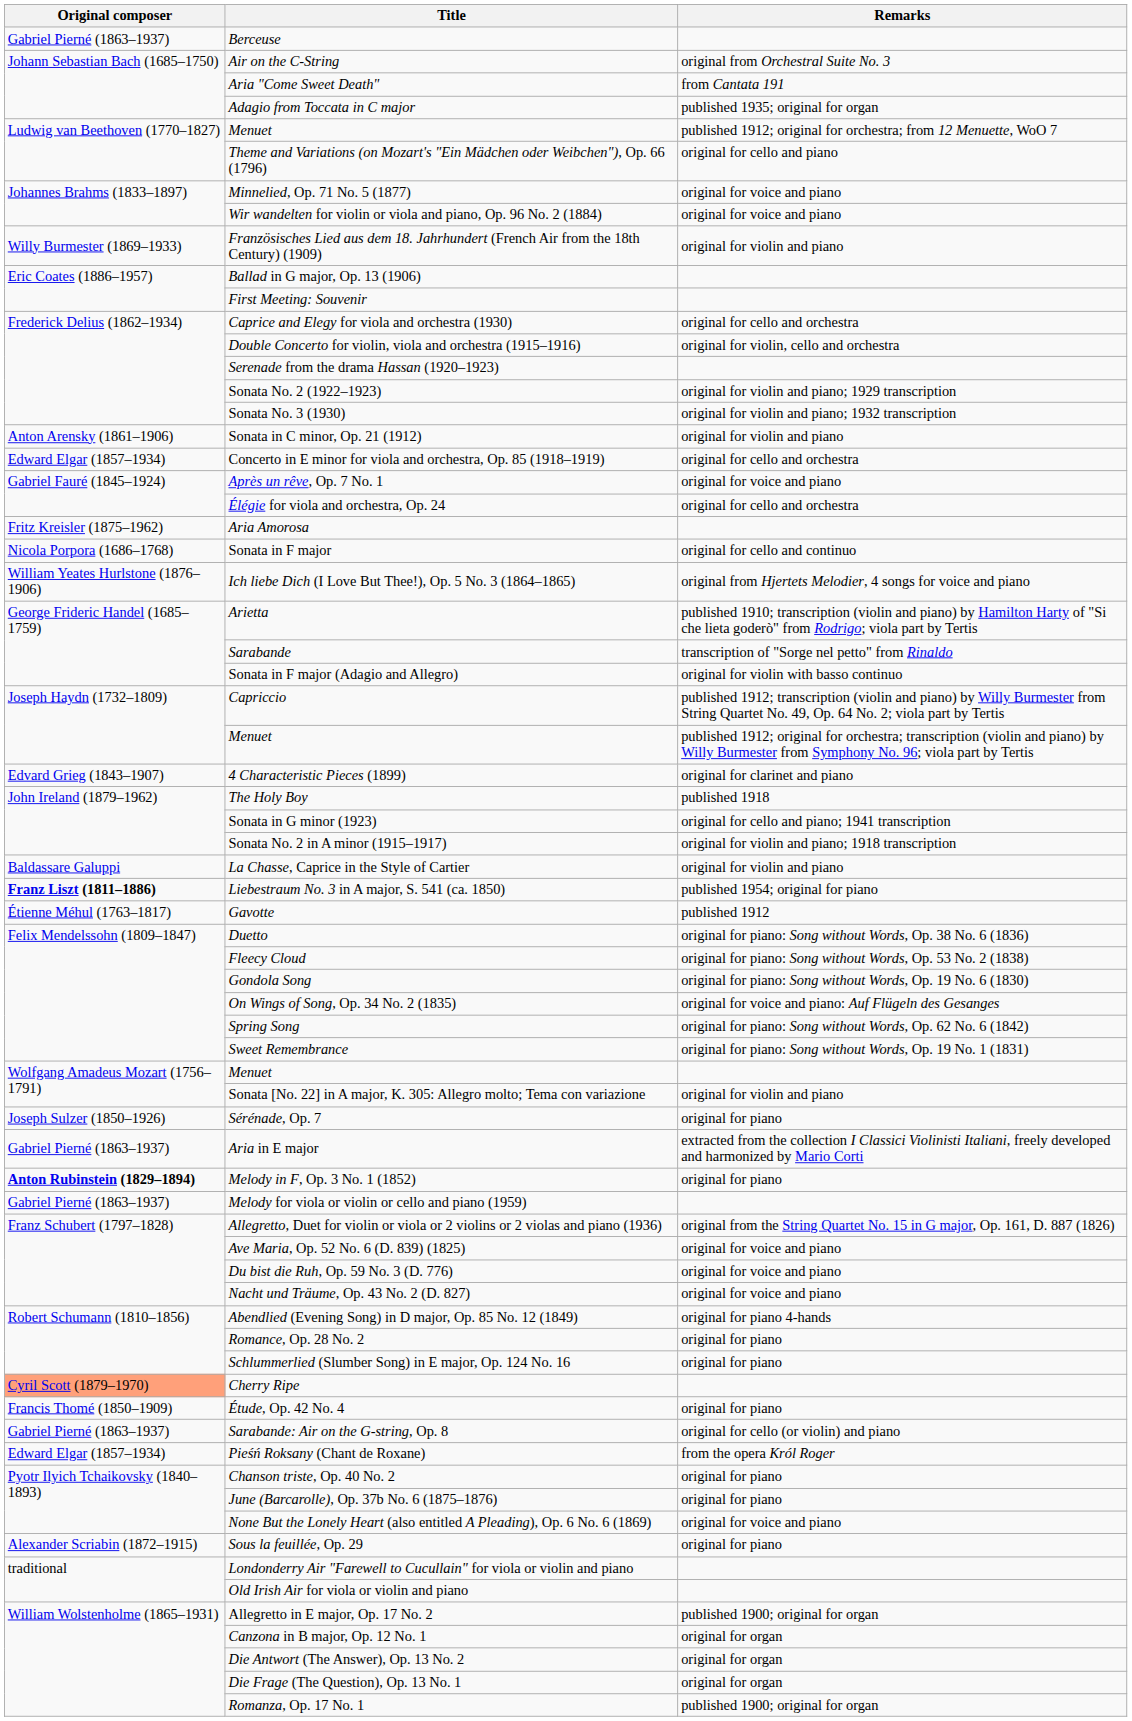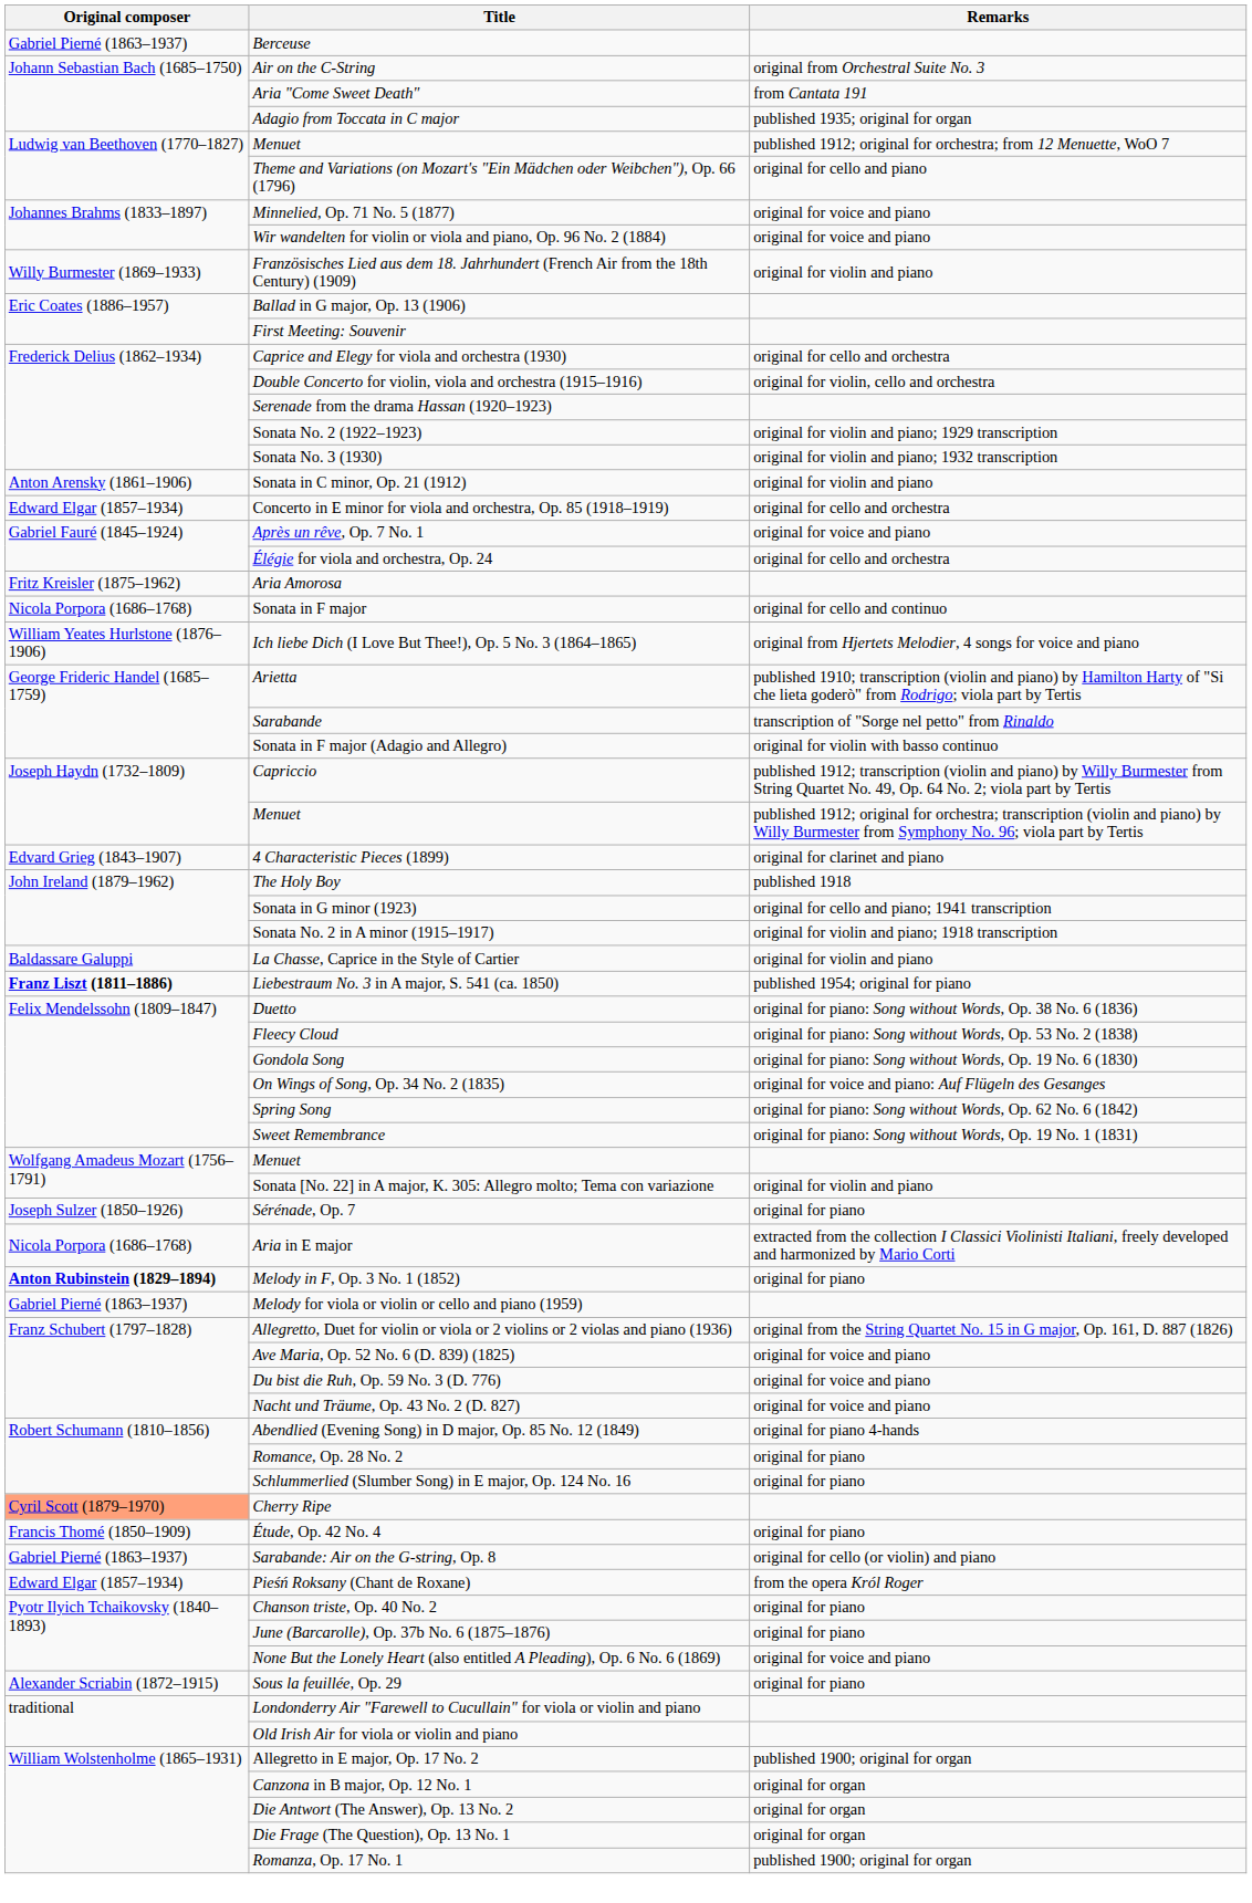- row: Étienne Méhul (1763–1817) | Gavotte | published 1912
Aria in E major | Original composer: Gabriel Pierné (1863–1937) -> Nicola Porpora (1686–1768)
